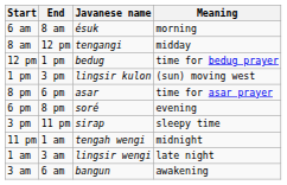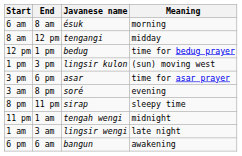row 6 | Start: 8 pm -> 3 pm
row 7 | Start: 6 pm -> 3 am
row 8 | Start: 3 pm -> 8 pm
row 11 | Start: 3 am -> 6 pm
